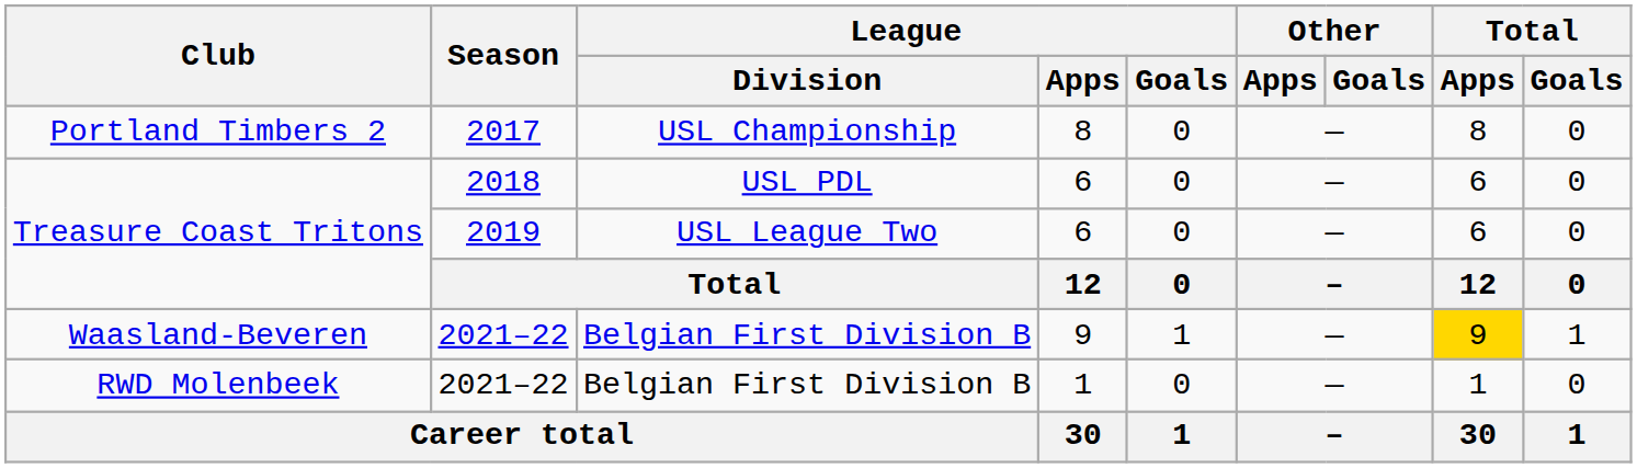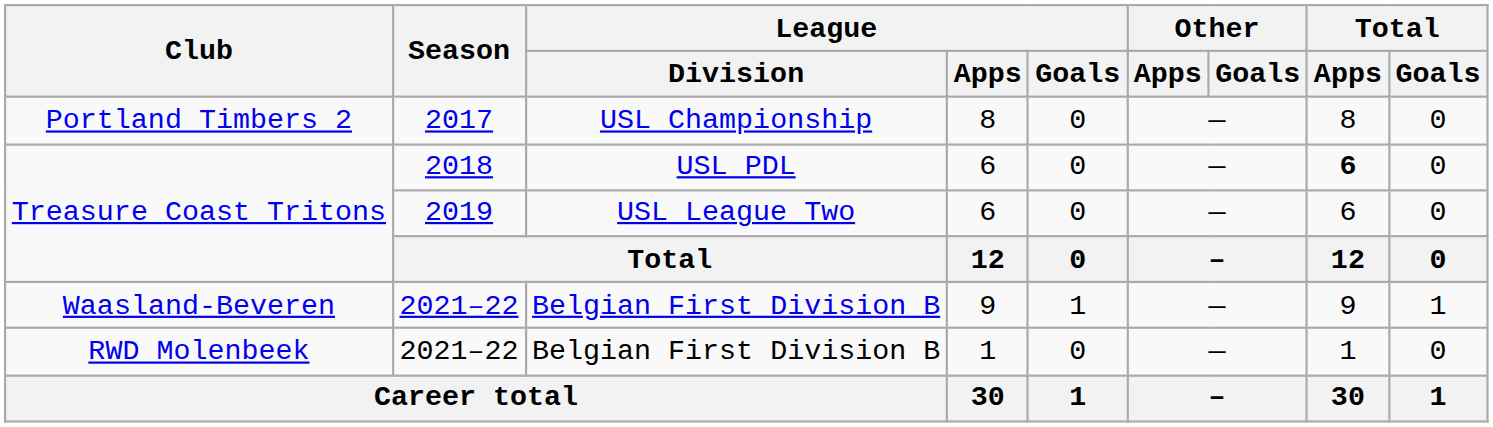Treasure Coast Tritons / 2018 | Total / Apps: normal -> bold
Waasland-Beveren | Total / Apps: gold background -> no background
